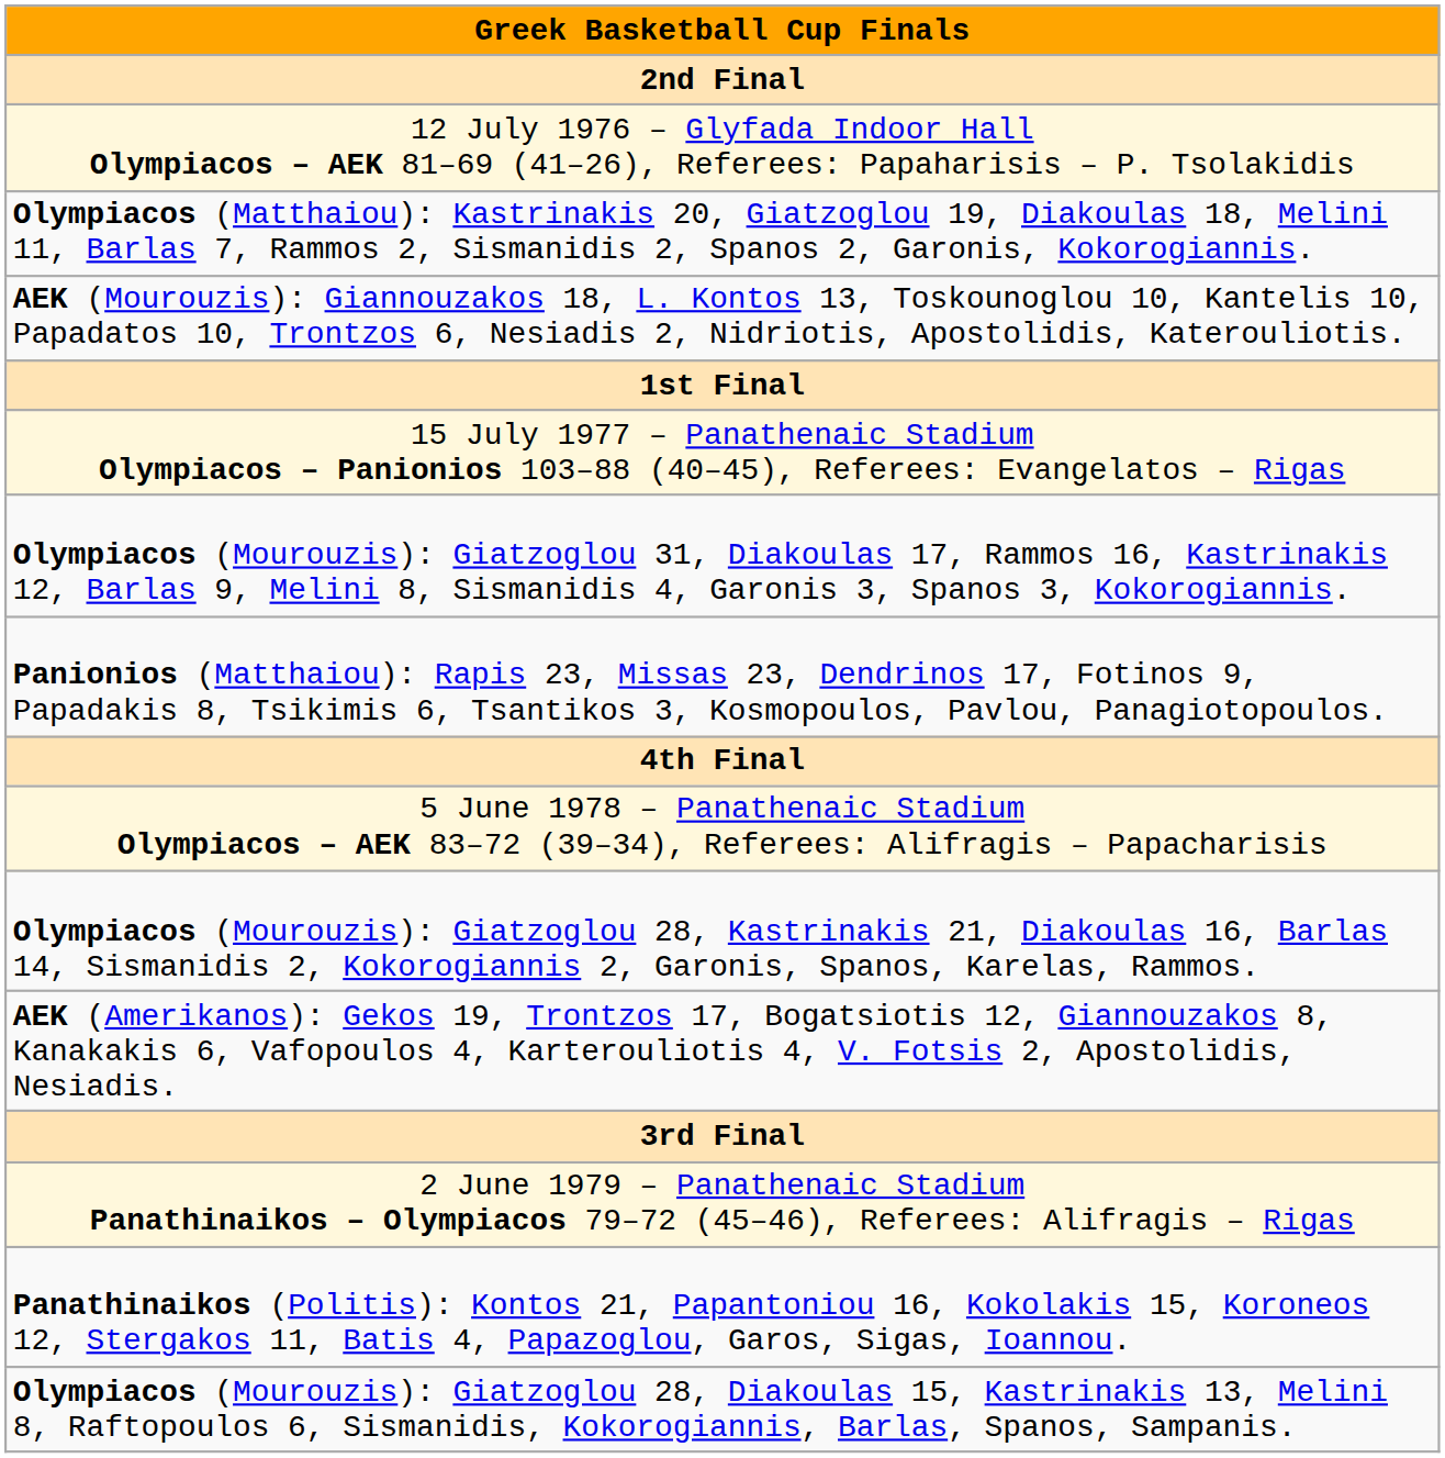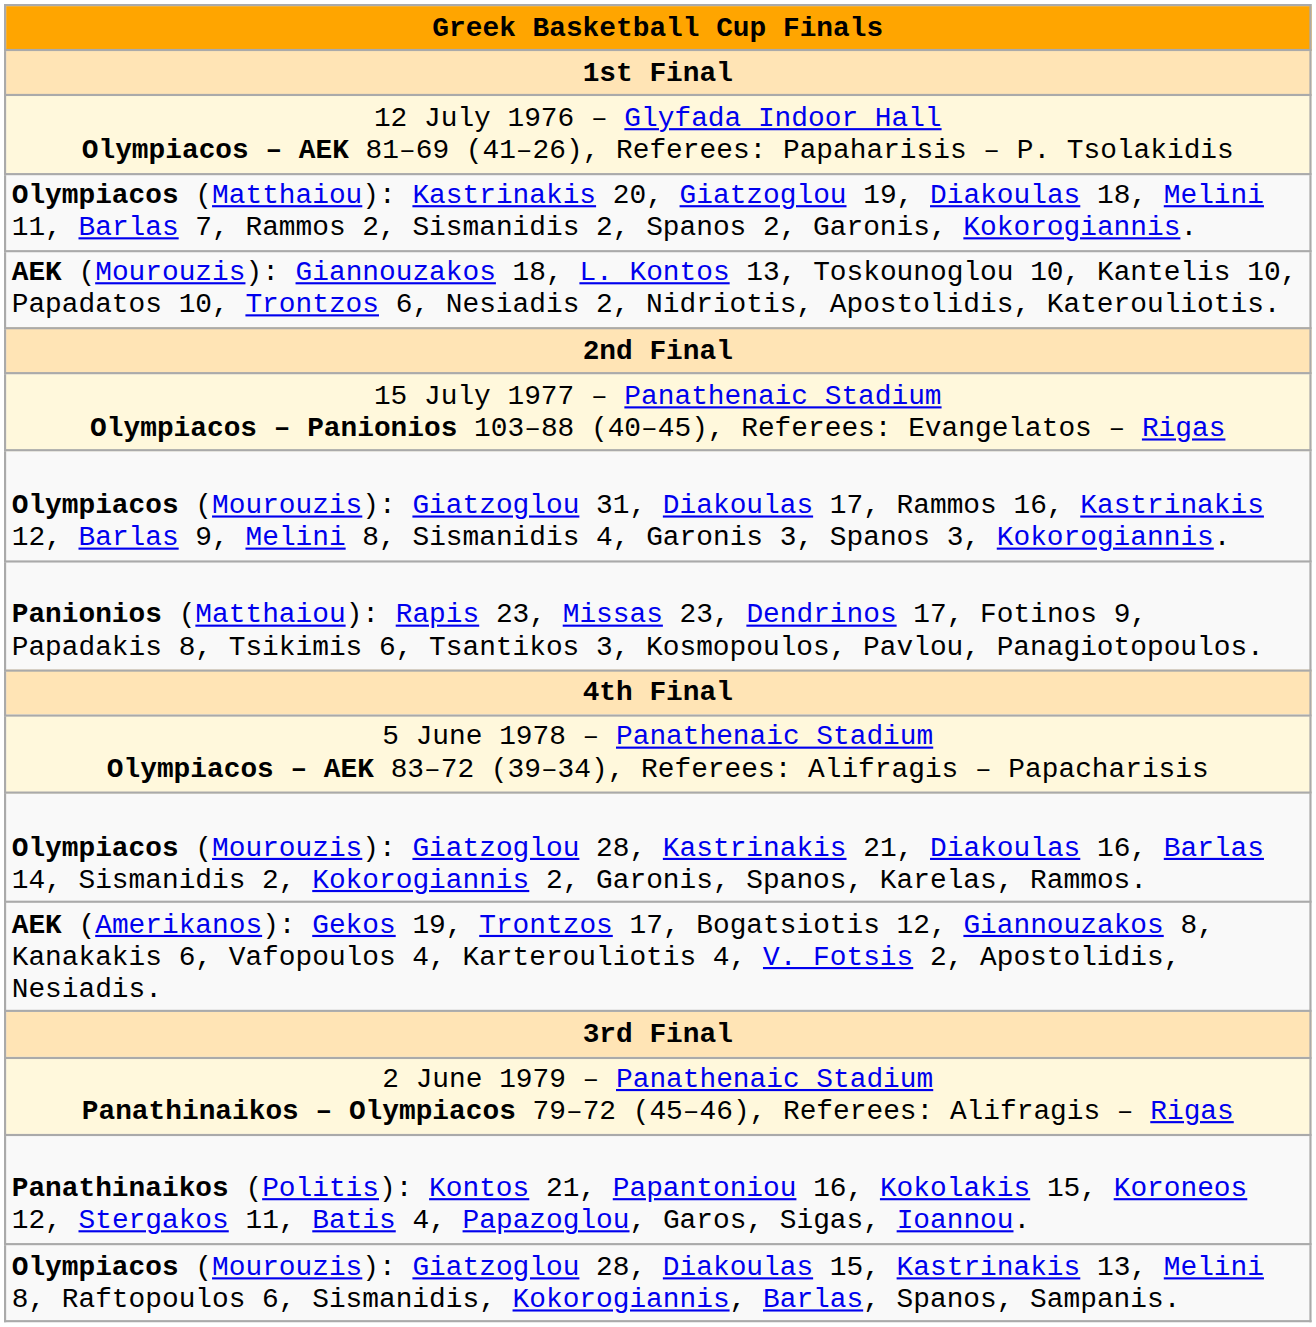row 2 | column 1: 2nd Final -> 1st Final
row 6 | column 1: 1st Final -> 2nd Final
